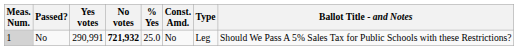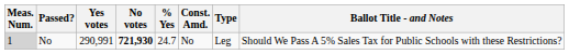row 2 | No votes: 721,932 -> 721,930
row 2 | % Yes: 25.0 -> 24.7
